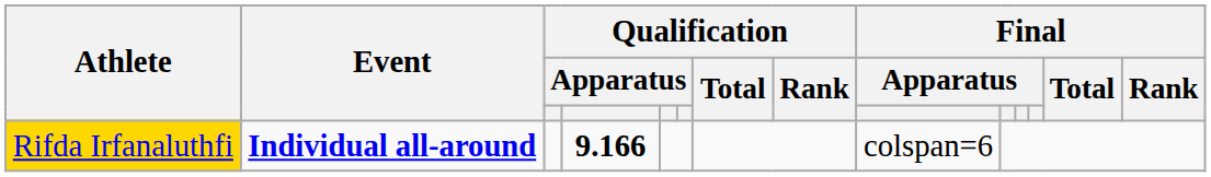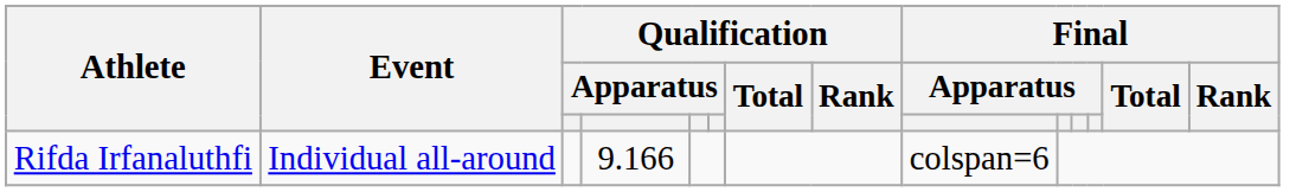row 4 | Athlete: gold background -> no background
row 4 | Event: bold -> normal
row 4 | column 4: bold -> normal
